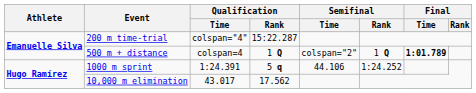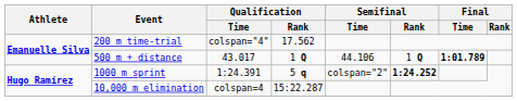200 m time-trial | Qualification / Rank: 15:22.287 -> 17.562
500 m + distance | Qualification / Time: colspan=4 -> 43.017
500 m + distance | Semifinal / Time: colspan="2" -> 44.106
1000 m sprint | Semifinal / Time: 44.106 -> colspan="2"
1000 m sprint | Semifinal / Rank: normal -> bold
10,000 m elimination | Qualification / Time: 43.017 -> colspan=4
10,000 m elimination | Qualification / Rank: 17.562 -> 15:22.287
